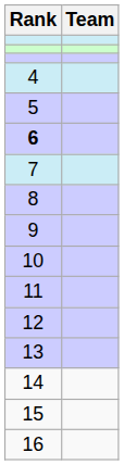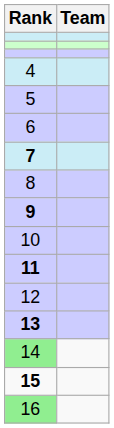row 7 | Rank: bold -> normal
row 8 | Rank: normal -> bold
row 10 | Rank: normal -> bold
row 12 | Rank: normal -> bold
row 14 | Rank: normal -> bold
row 15 | Rank: no background -> lightgreen background
row 16 | Rank: normal -> bold
row 17 | Rank: no background -> lightgreen background
